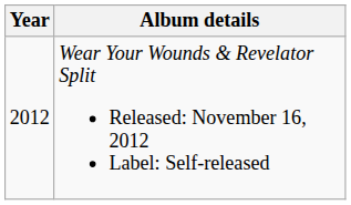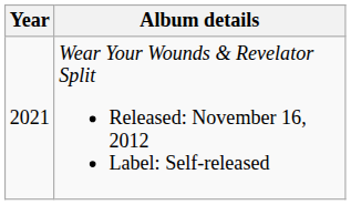row 2 | Year: 2012 -> 2021
